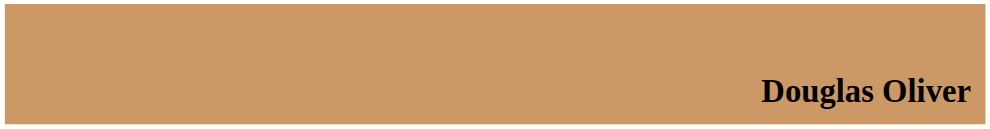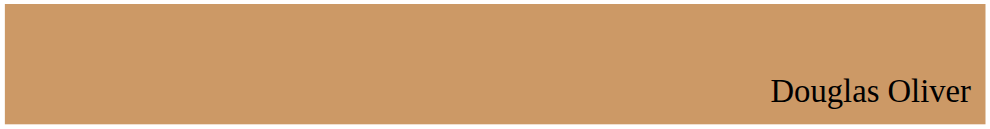row 1 | column 1: bold -> normal
